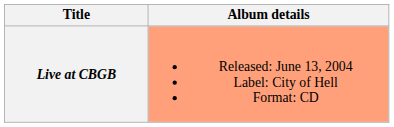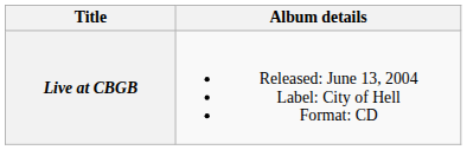Live at CBGB | Album details: lightsalmon background -> no background
